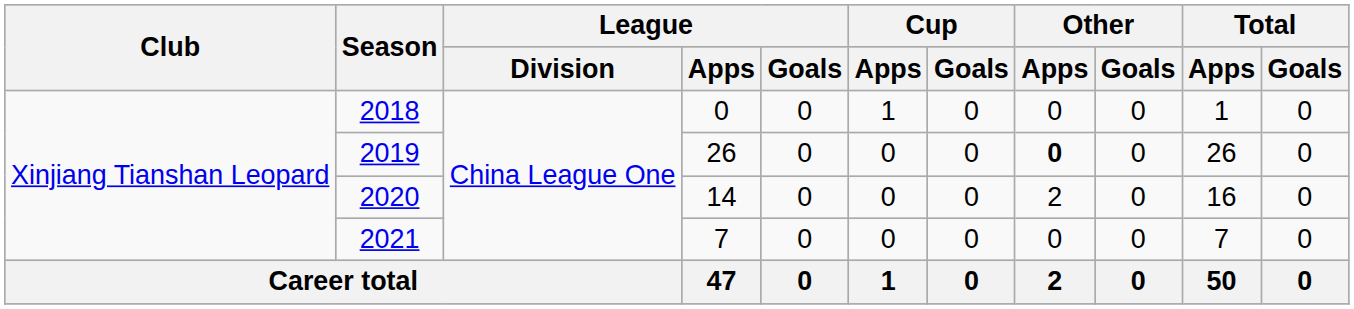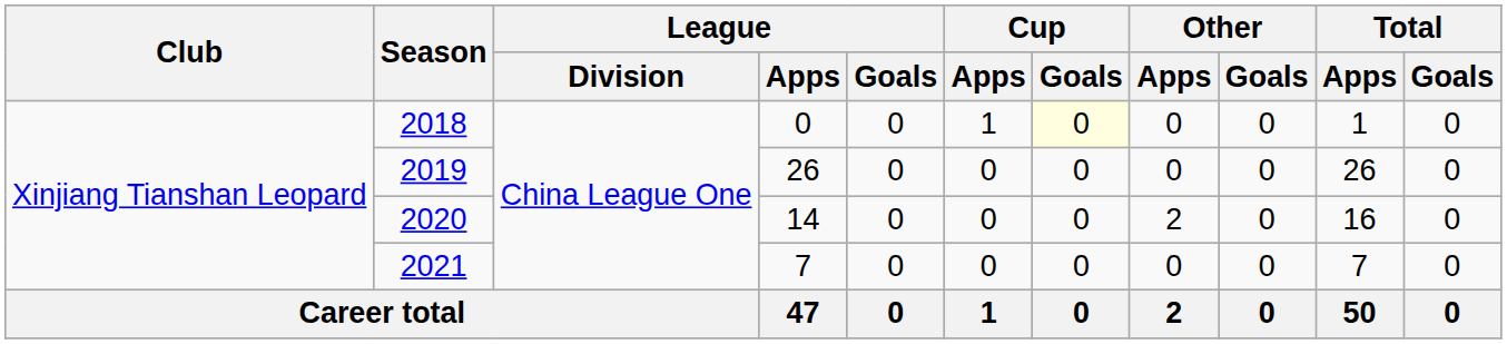2018 | Cup / Goals: no background -> lightyellow background
2019 | Other / Apps: bold -> normal
